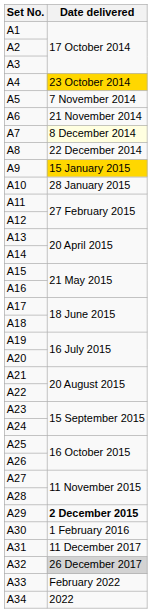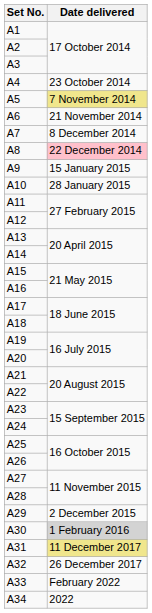A4 | Date delivered: gold background -> no background
A5 | Date delivered: no background -> khaki background
A7 | Date delivered: lightyellow background -> no background
A8 | Date delivered: no background -> pink background
A9 | Date delivered: gold background -> no background
A29 | Date delivered: bold -> normal
A30 | Date delivered: no background -> lightgrey background
A31 | Date delivered: no background -> khaki background
A32 | Date delivered: lightgrey background -> no background
